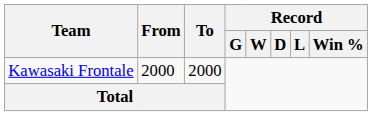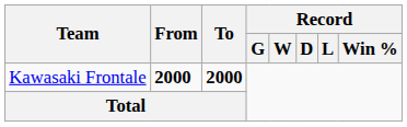Kawasaki Frontale | From: normal -> bold
Kawasaki Frontale | To: normal -> bold
